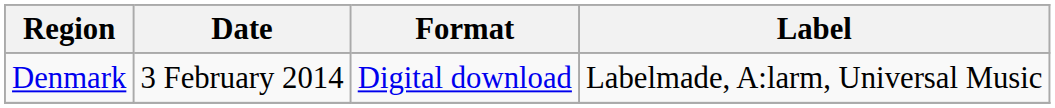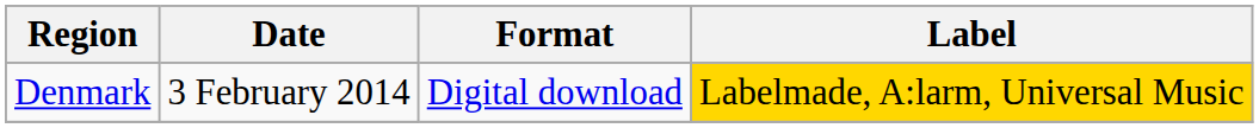Denmark | Label: no background -> gold background
